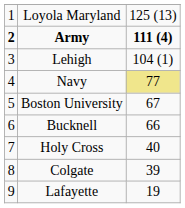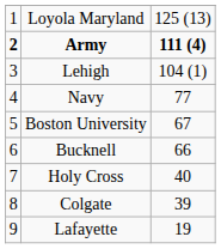Navy | column 3: khaki background -> no background
